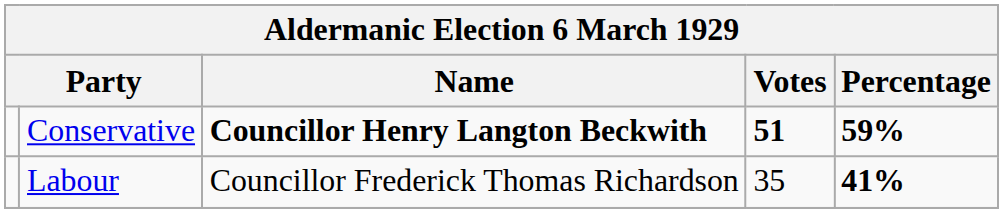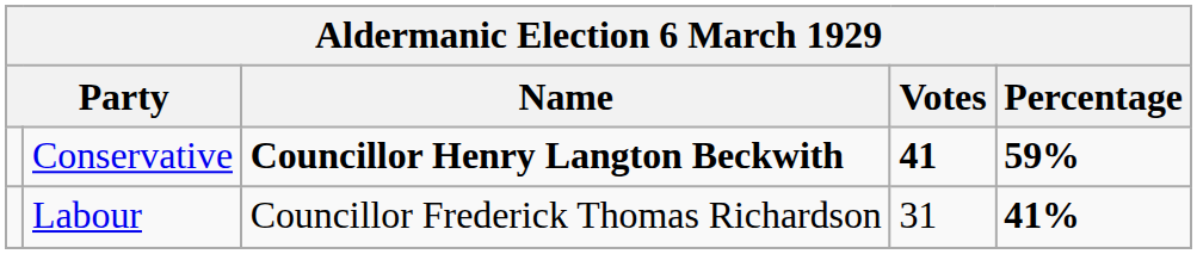Conservative | Votes: 51 -> 41
Labour | Votes: 35 -> 31
